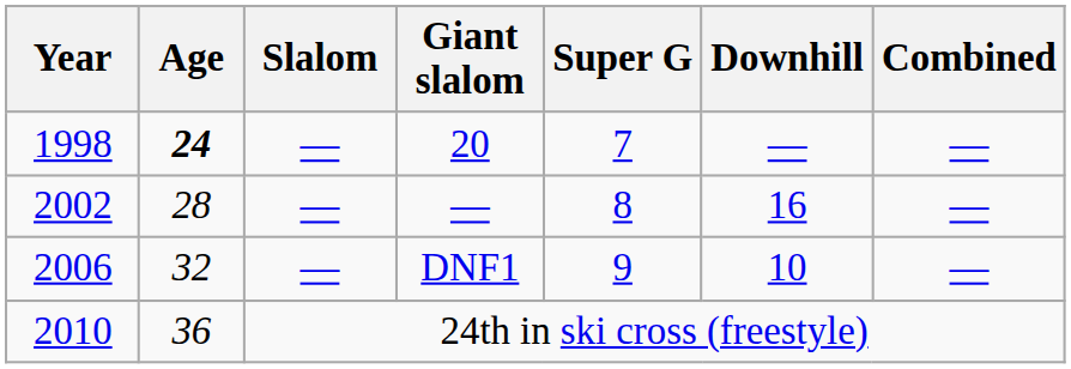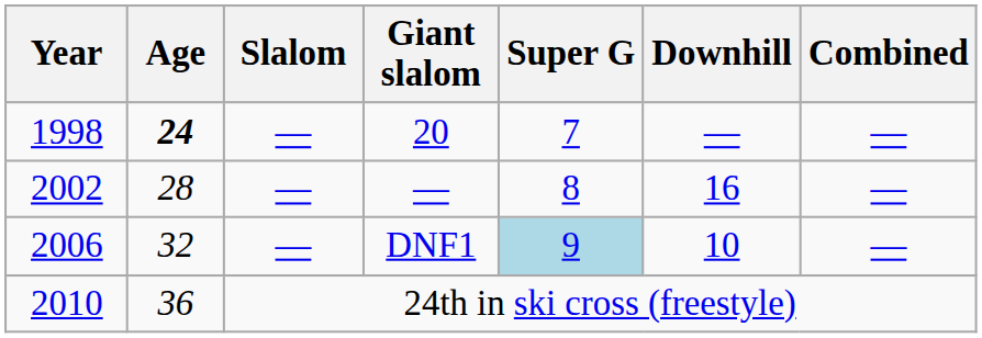DNF1 | Super G: no background -> lightblue background
